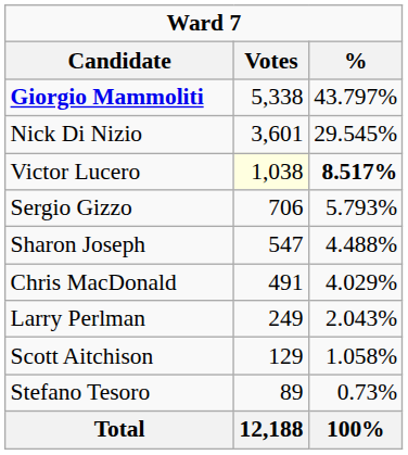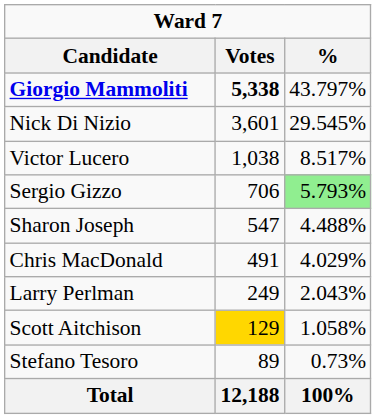Giorgio Mammoliti | Votes: normal -> bold
Victor Lucero | Votes: lightyellow background -> no background
Victor Lucero | %: bold -> normal
Sergio Gizzo | %: no background -> lightgreen background
Scott Aitchison | Votes: no background -> gold background
